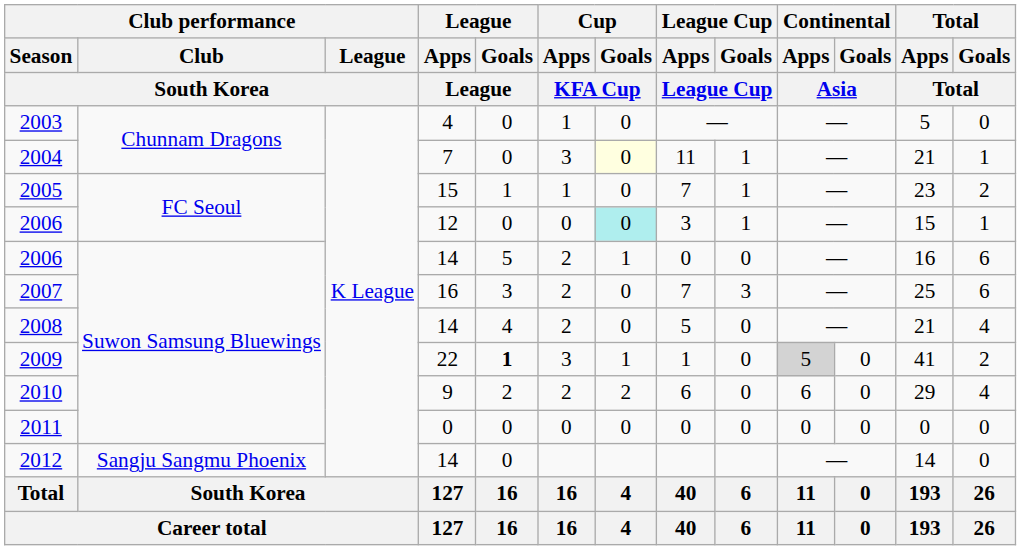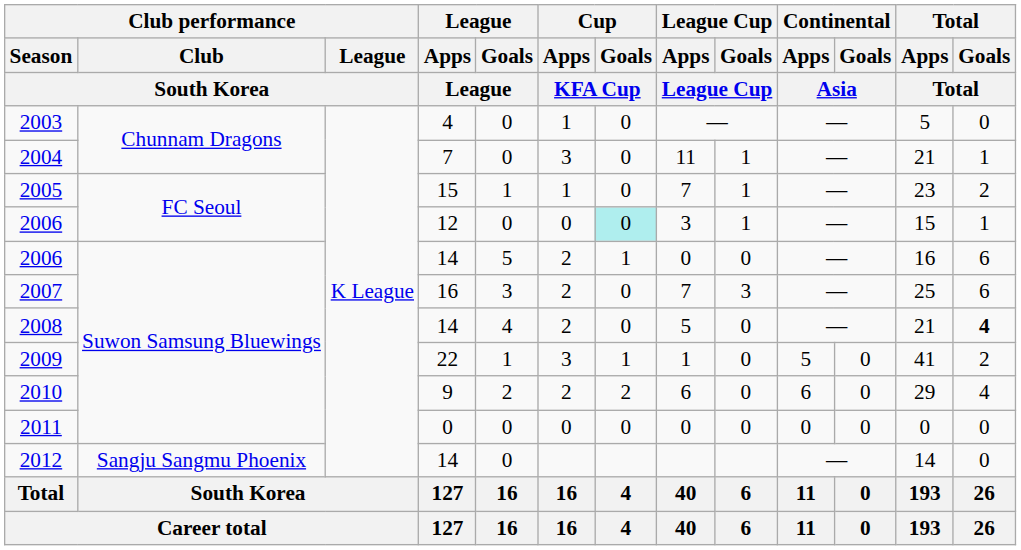2004 | Cup / Goals / KFA Cup: lightyellow background -> no background
2008 | Total / Goals / Total: normal -> bold
2009 | League / Goals / League: bold -> normal
2009 | Continental / Apps / Asia: lightgrey background -> no background
